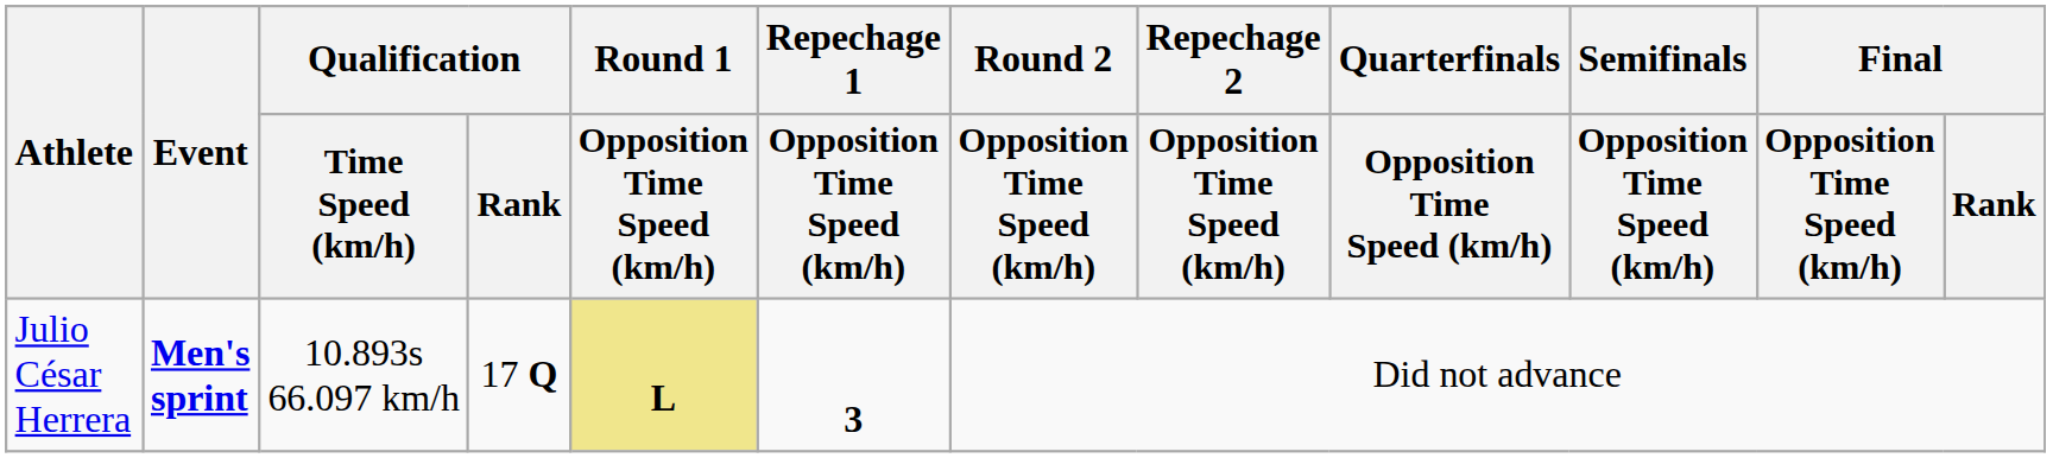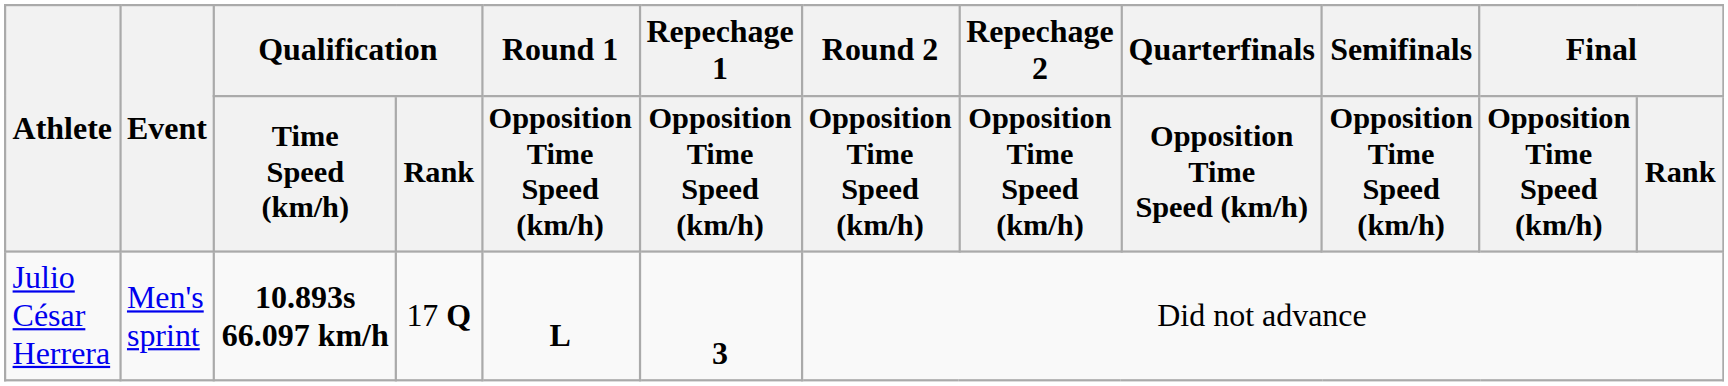Julio César Herrera | Event: bold -> normal
Julio César Herrera | Qualification / Time Speed (km/h): normal -> bold
Julio César Herrera | Round 1 / Opposition Time Speed (km/h): khaki background -> no background
